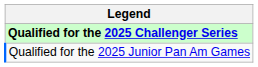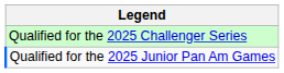row 2 | column 1: bold -> normal
